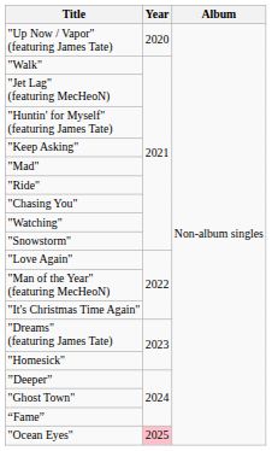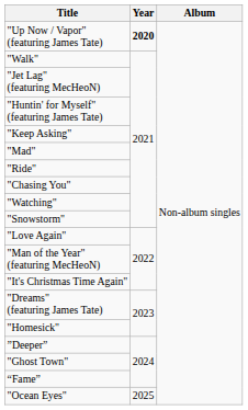"Up Now / Vapor" (featuring James Tate) | Year: normal -> bold
"Ocean Eyes" | Year: pink background -> no background
